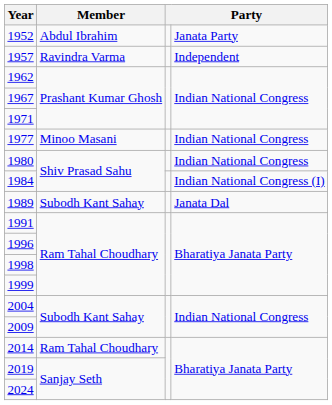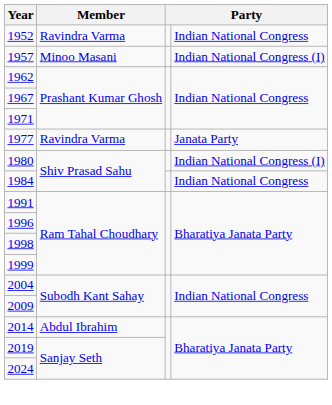1952 | Member: Abdul Ibrahim -> Ravindra Varma
1952 | column 4: Janata Party -> Indian National Congress
1957 | Member: Ravindra Varma -> Minoo Masani
1957 | column 4: Independent -> Indian National Congress (I)
1977 | Member: Minoo Masani -> Ravindra Varma
1977 | column 4: Indian National Congress -> Janata Party
1980 | column 4: Indian National Congress -> Indian National Congress (I)
1984 | column 4: Indian National Congress (I) -> Indian National Congress
- row: 1989 | Subodh Kant Sahay | Janata Dal
2014 | Member: Ram Tahal Choudhary -> Abdul Ibrahim
